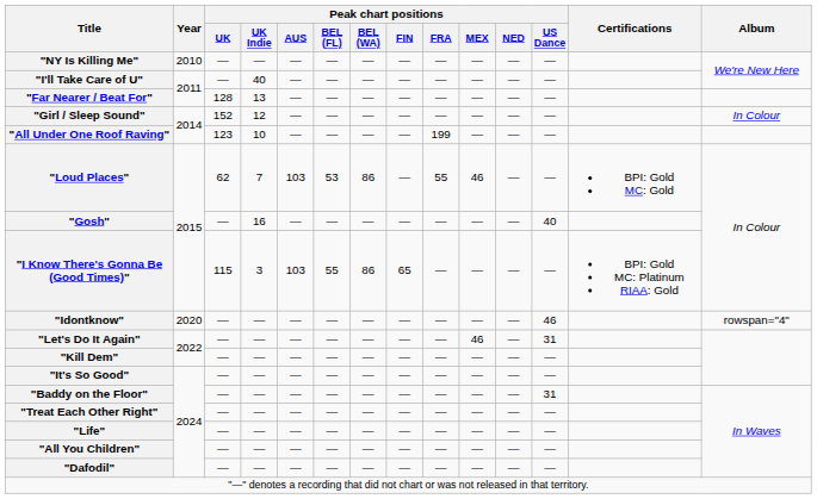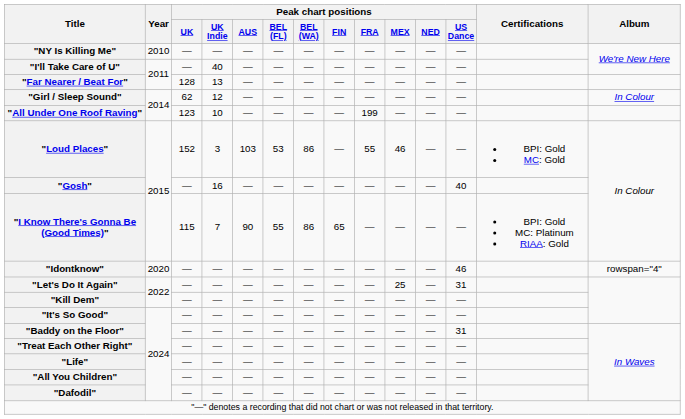"Girl / Sleep Sound" | Peak chart positions / UK: 152 -> 62
"Loud Places" | Peak chart positions / UK: 62 -> 152
"Loud Places" | Peak chart positions / UK Indie: 7 -> 3
"I Know There's Gonna Be (Good Times)" | Peak chart positions / UK Indie: 3 -> 7
"I Know There's Gonna Be (Good Times)" | Peak chart positions / AUS: 103 -> 90
"Let's Do It Again" | Peak chart positions / MEX: 46 -> 25
